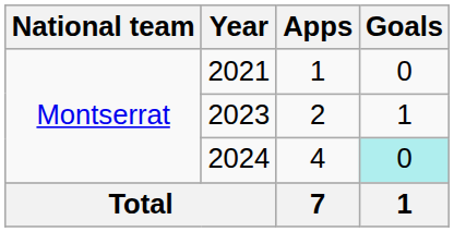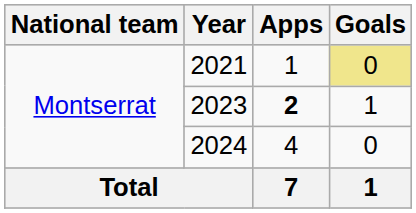2021 | Goals: no background -> khaki background
2023 | Apps: normal -> bold
2024 | Goals: paleturquoise background -> no background
